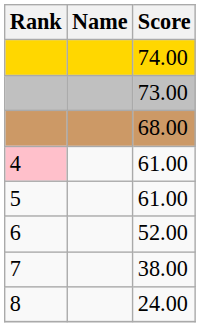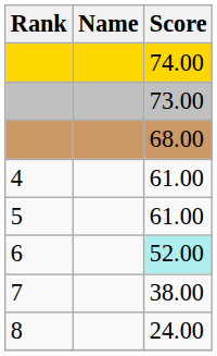4 / 61.00 | Rank: pink background -> no background
52.00 | Score: no background -> paleturquoise background
